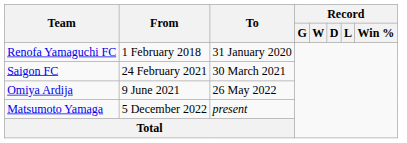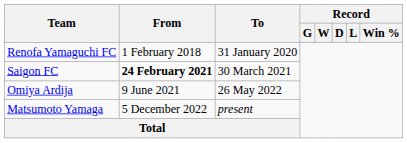Saigon FC | From: normal -> bold
